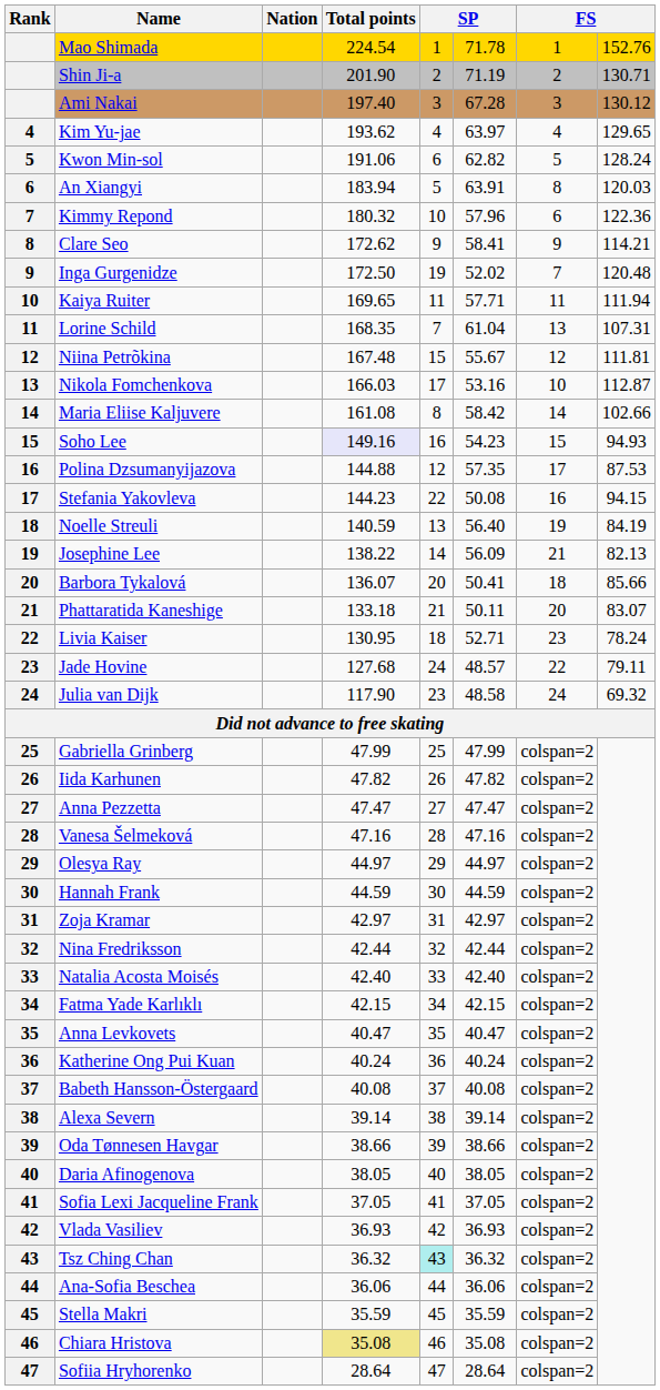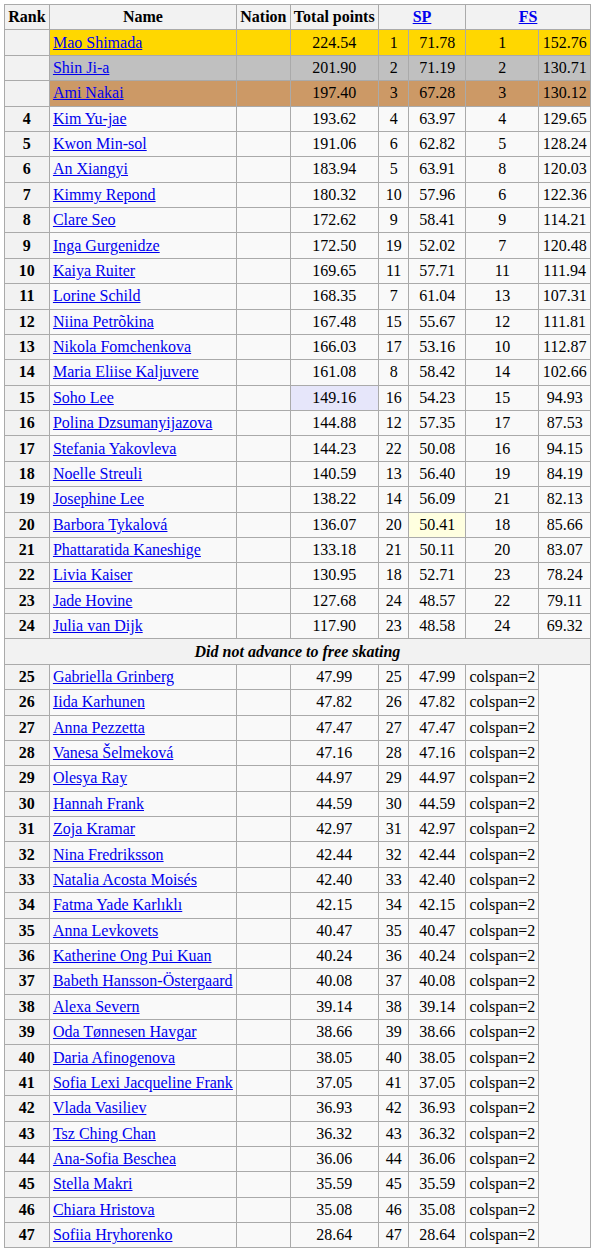Barbora Tykalová | column 6: no background -> lightyellow background
Tsz Ching Chan | column 5: paleturquoise background -> no background
Chiara Hristova | Total points: khaki background -> no background
